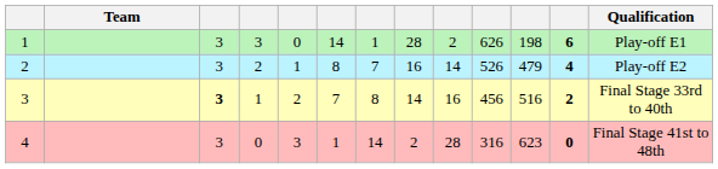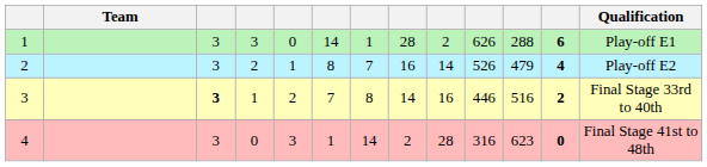row 2 | column 11: 198 -> 288
row 4 | column 10: 456 -> 446
